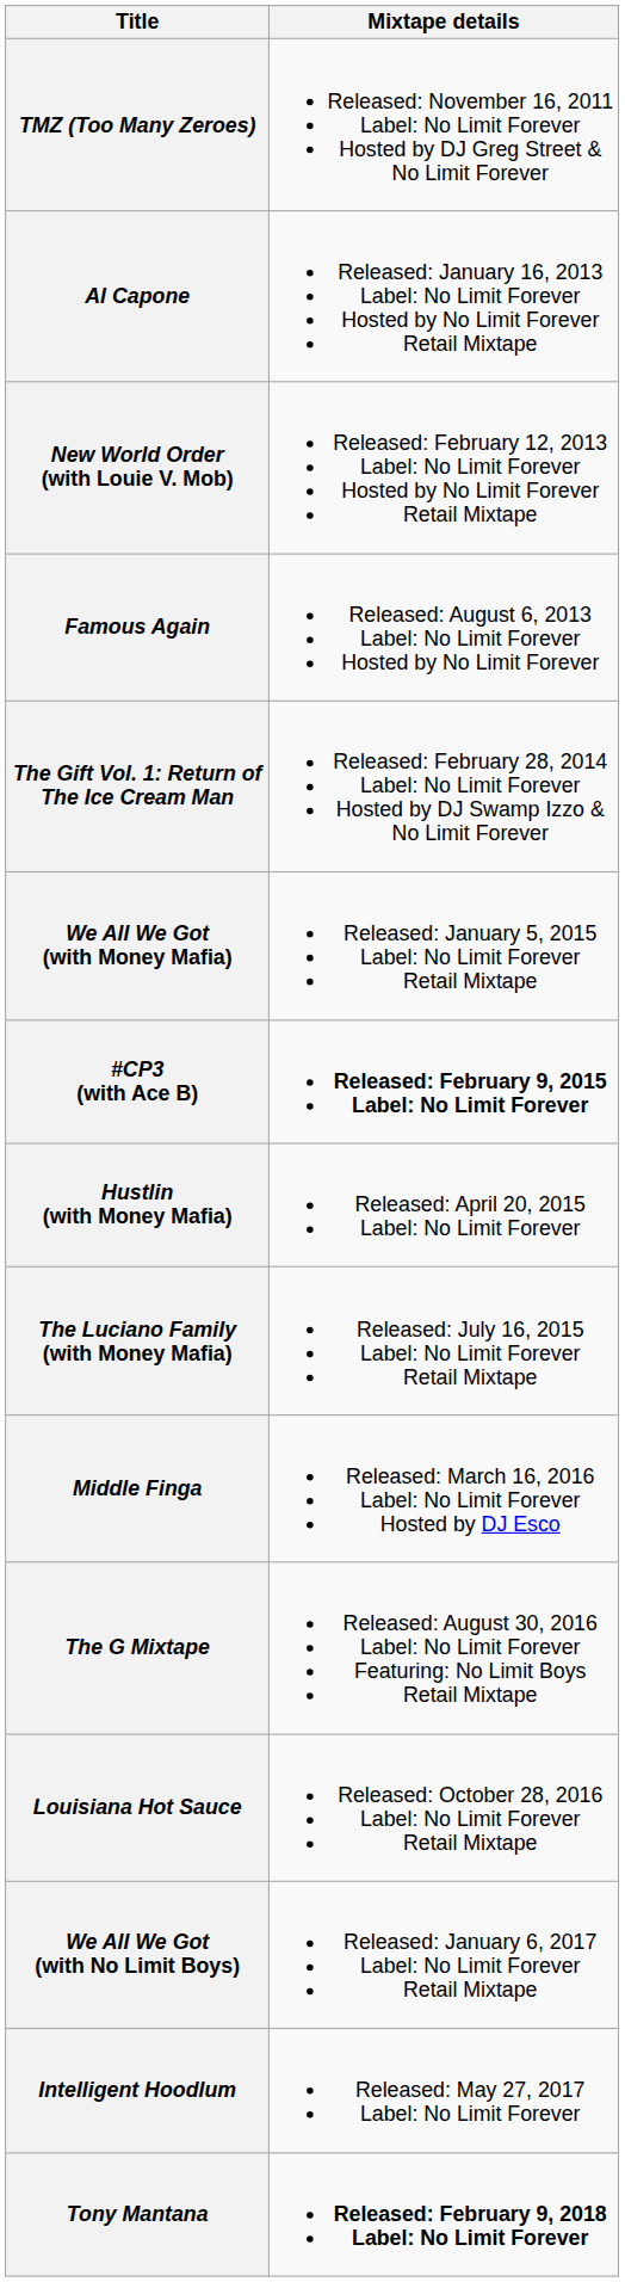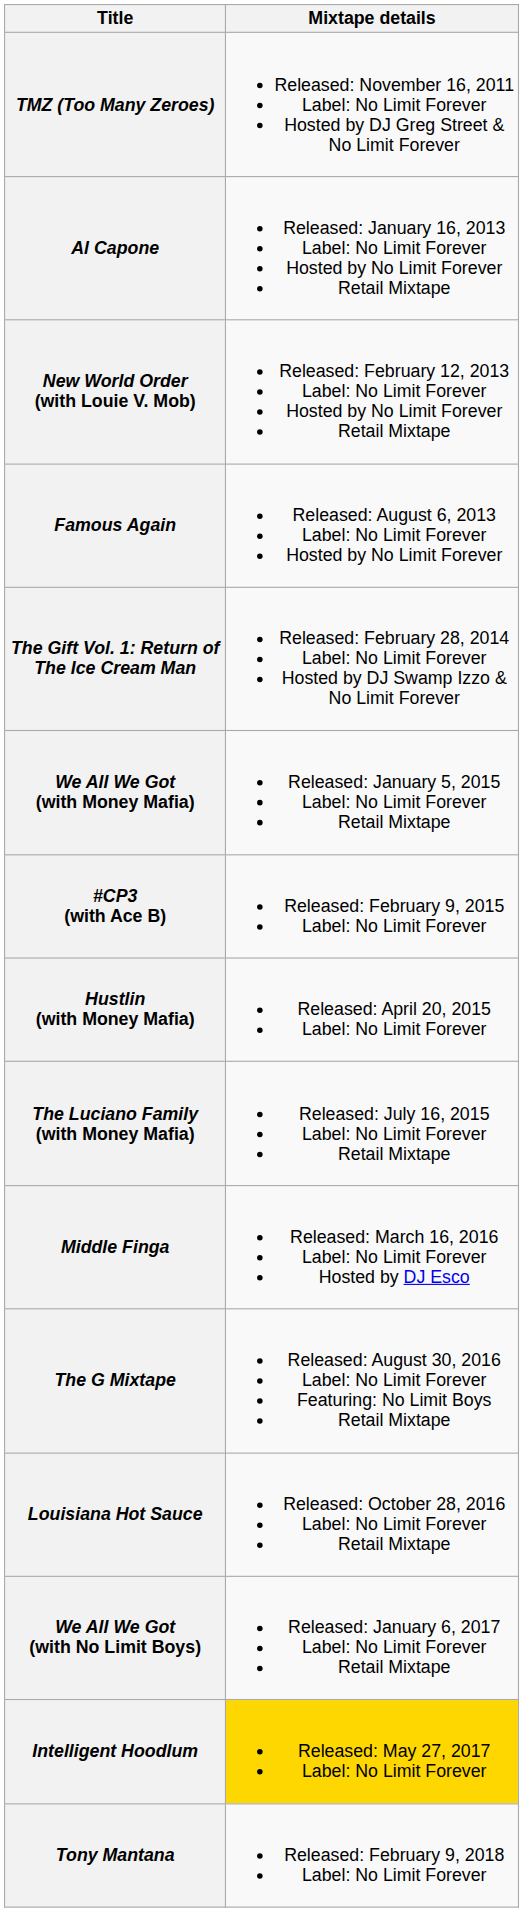#CP3 (with Ace B) | Mixtape details: bold -> normal
Intelligent Hoodlum | Mixtape details: no background -> gold background
Tony Mantana | Mixtape details: bold -> normal
